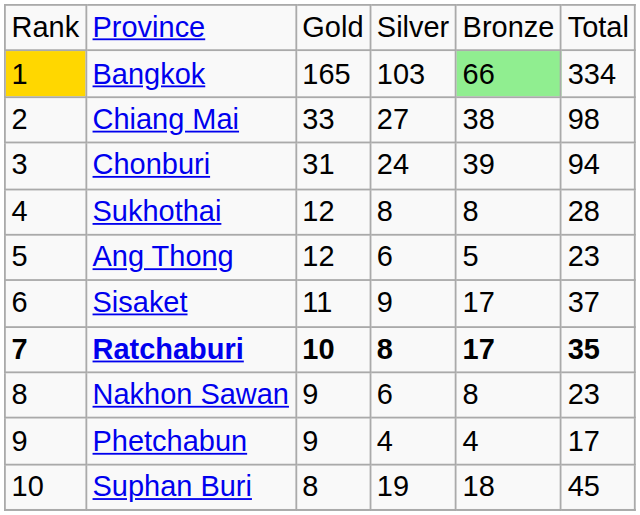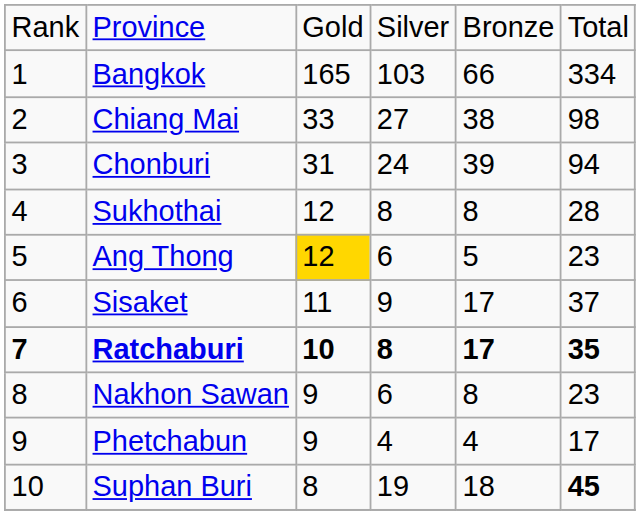Bangkok | column 1: gold background -> no background
Bangkok | column 5: lightgreen background -> no background
Ang Thong | column 3: no background -> gold background
Suphan Buri | column 6: normal -> bold
